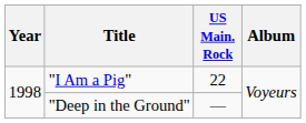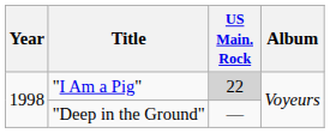"I Am a Pig" | US Main. Rock: no background -> lightgrey background
